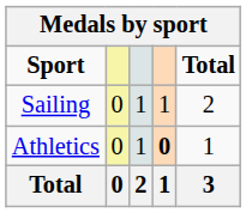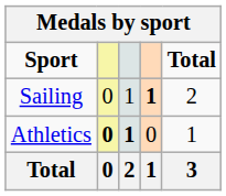Sailing | column 4: normal -> bold
Athletics | column 2: normal -> bold
Athletics | column 3: normal -> bold
Athletics | column 4: bold -> normal
